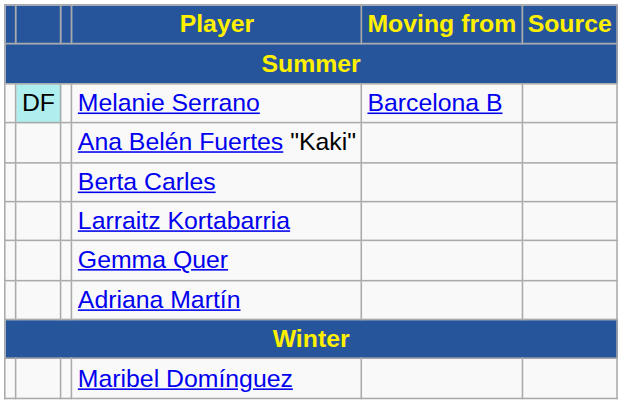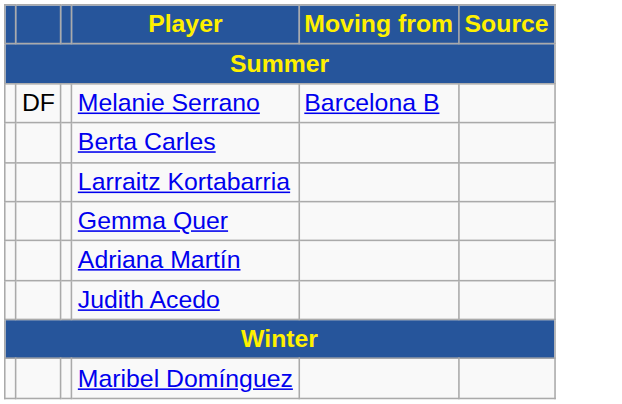Melanie Serrano | column 2: paleturquoise background -> no background
- row: Ana Belén Fuertes "Kaki"
+ row: Judith Acedo
